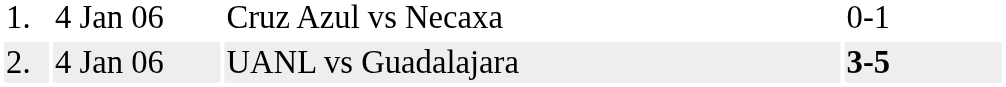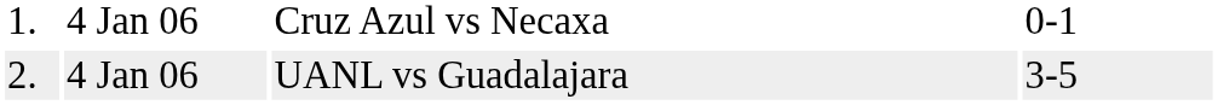4 Jan 06 / UANL vs Guadalajara | column 4: bold -> normal
